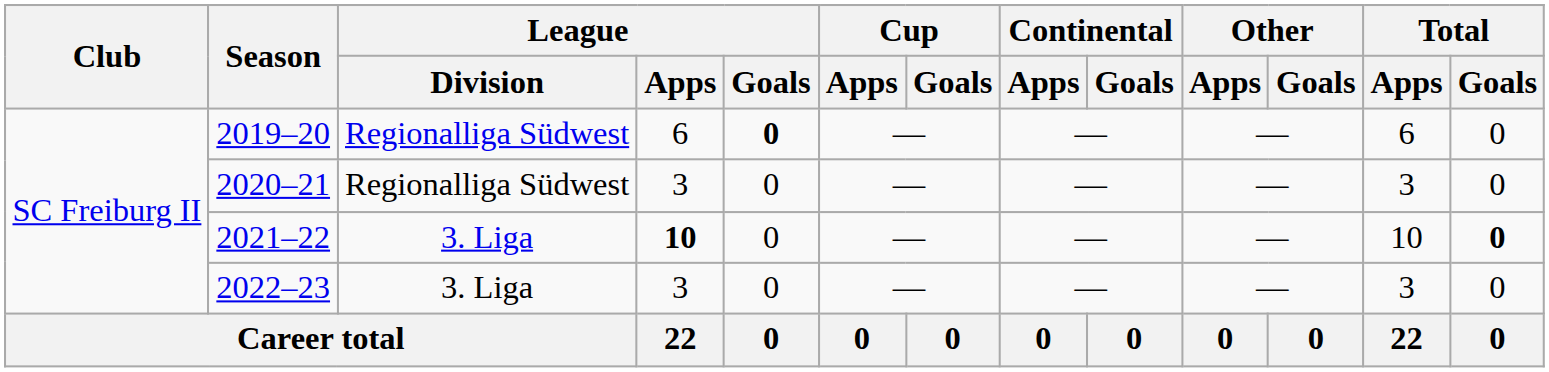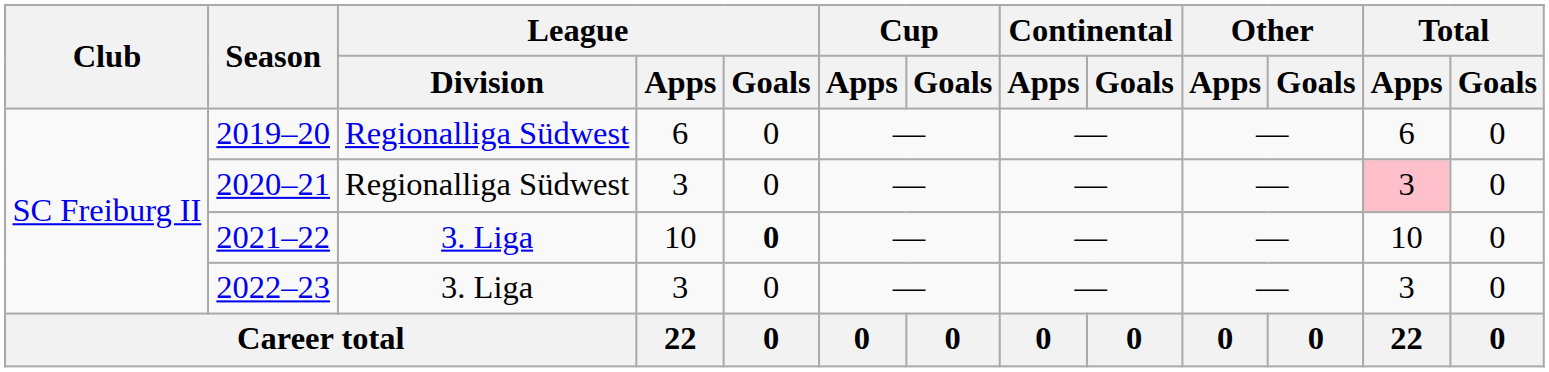2019–20 | League / Goals: bold -> normal
2020–21 | Total / Apps: no background -> pink background
2021–22 | League / Apps: bold -> normal
2021–22 | League / Goals: normal -> bold
2021–22 | Total / Goals: bold -> normal
